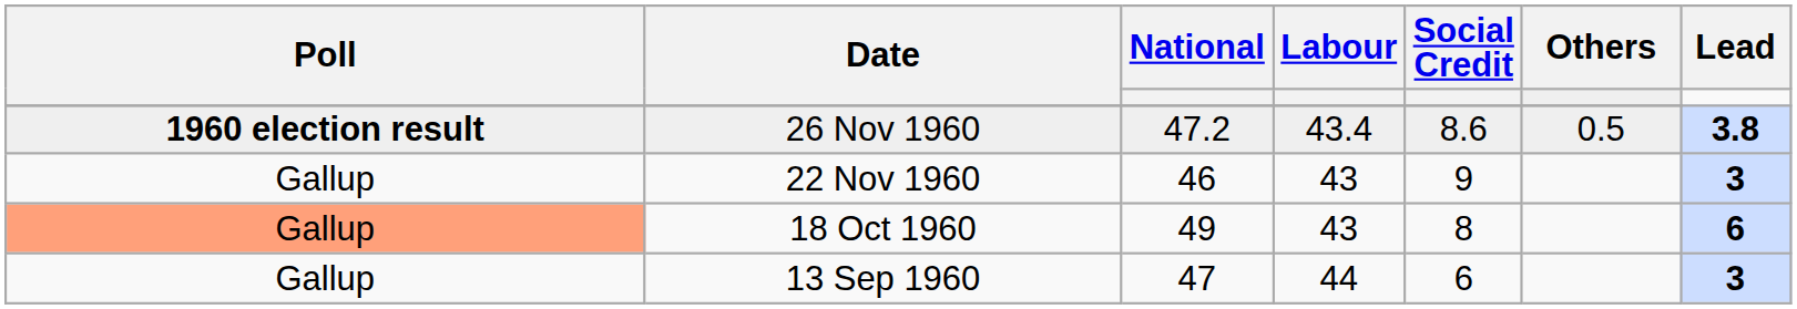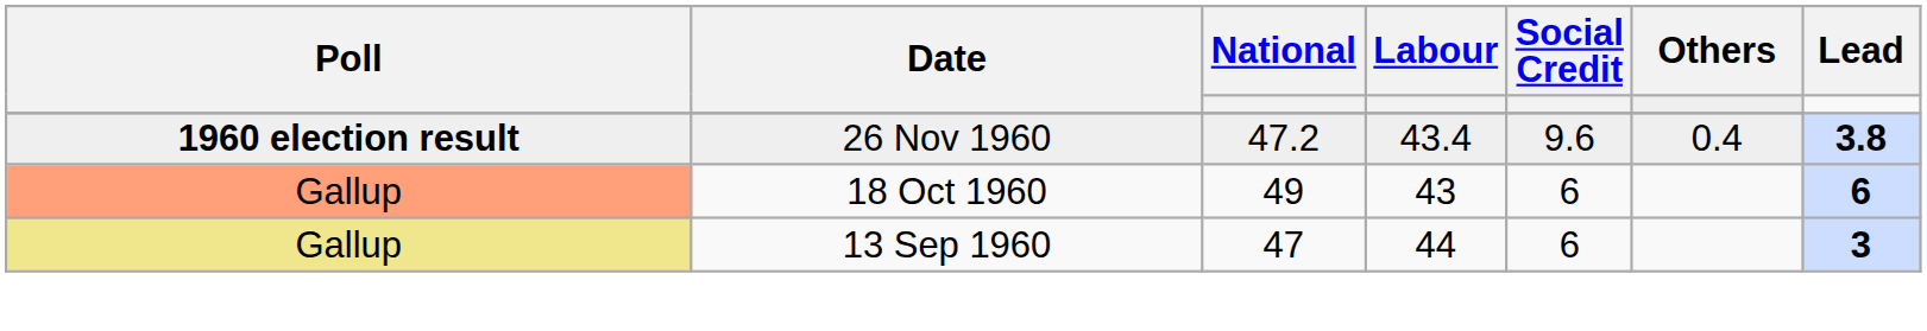26 Nov 1960 | Social Credit: 8.6 -> 9.6
26 Nov 1960 | Others: 0.5 -> 0.4
- row: Gallup | 22 Nov 1960 | 46 | 43 | 9 | 3
18 Oct 1960 | Social Credit: 8 -> 6
13 Sep 1960 | Poll: no background -> khaki background
